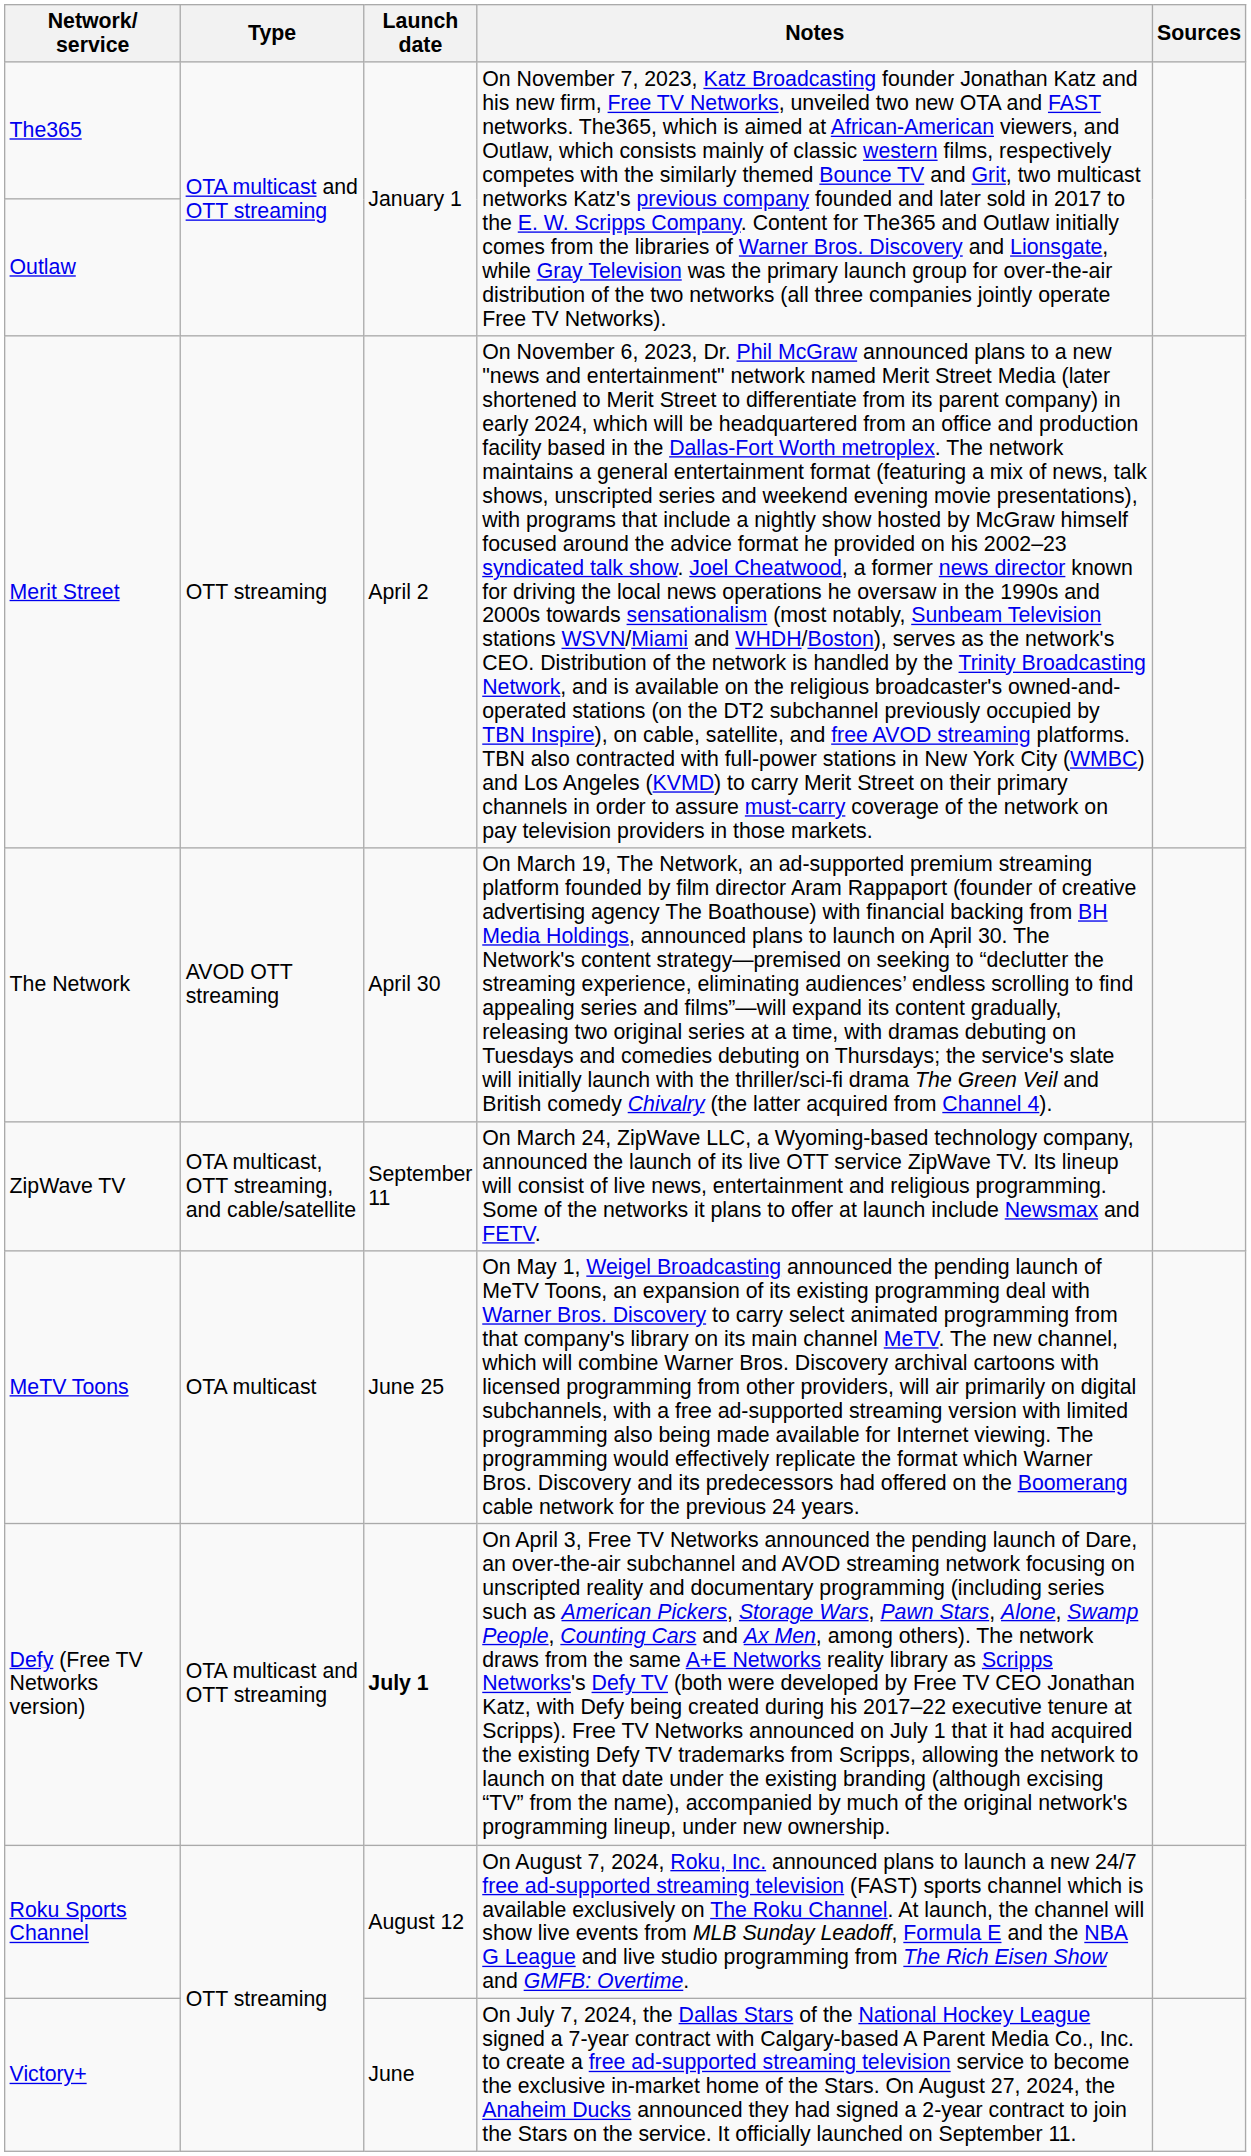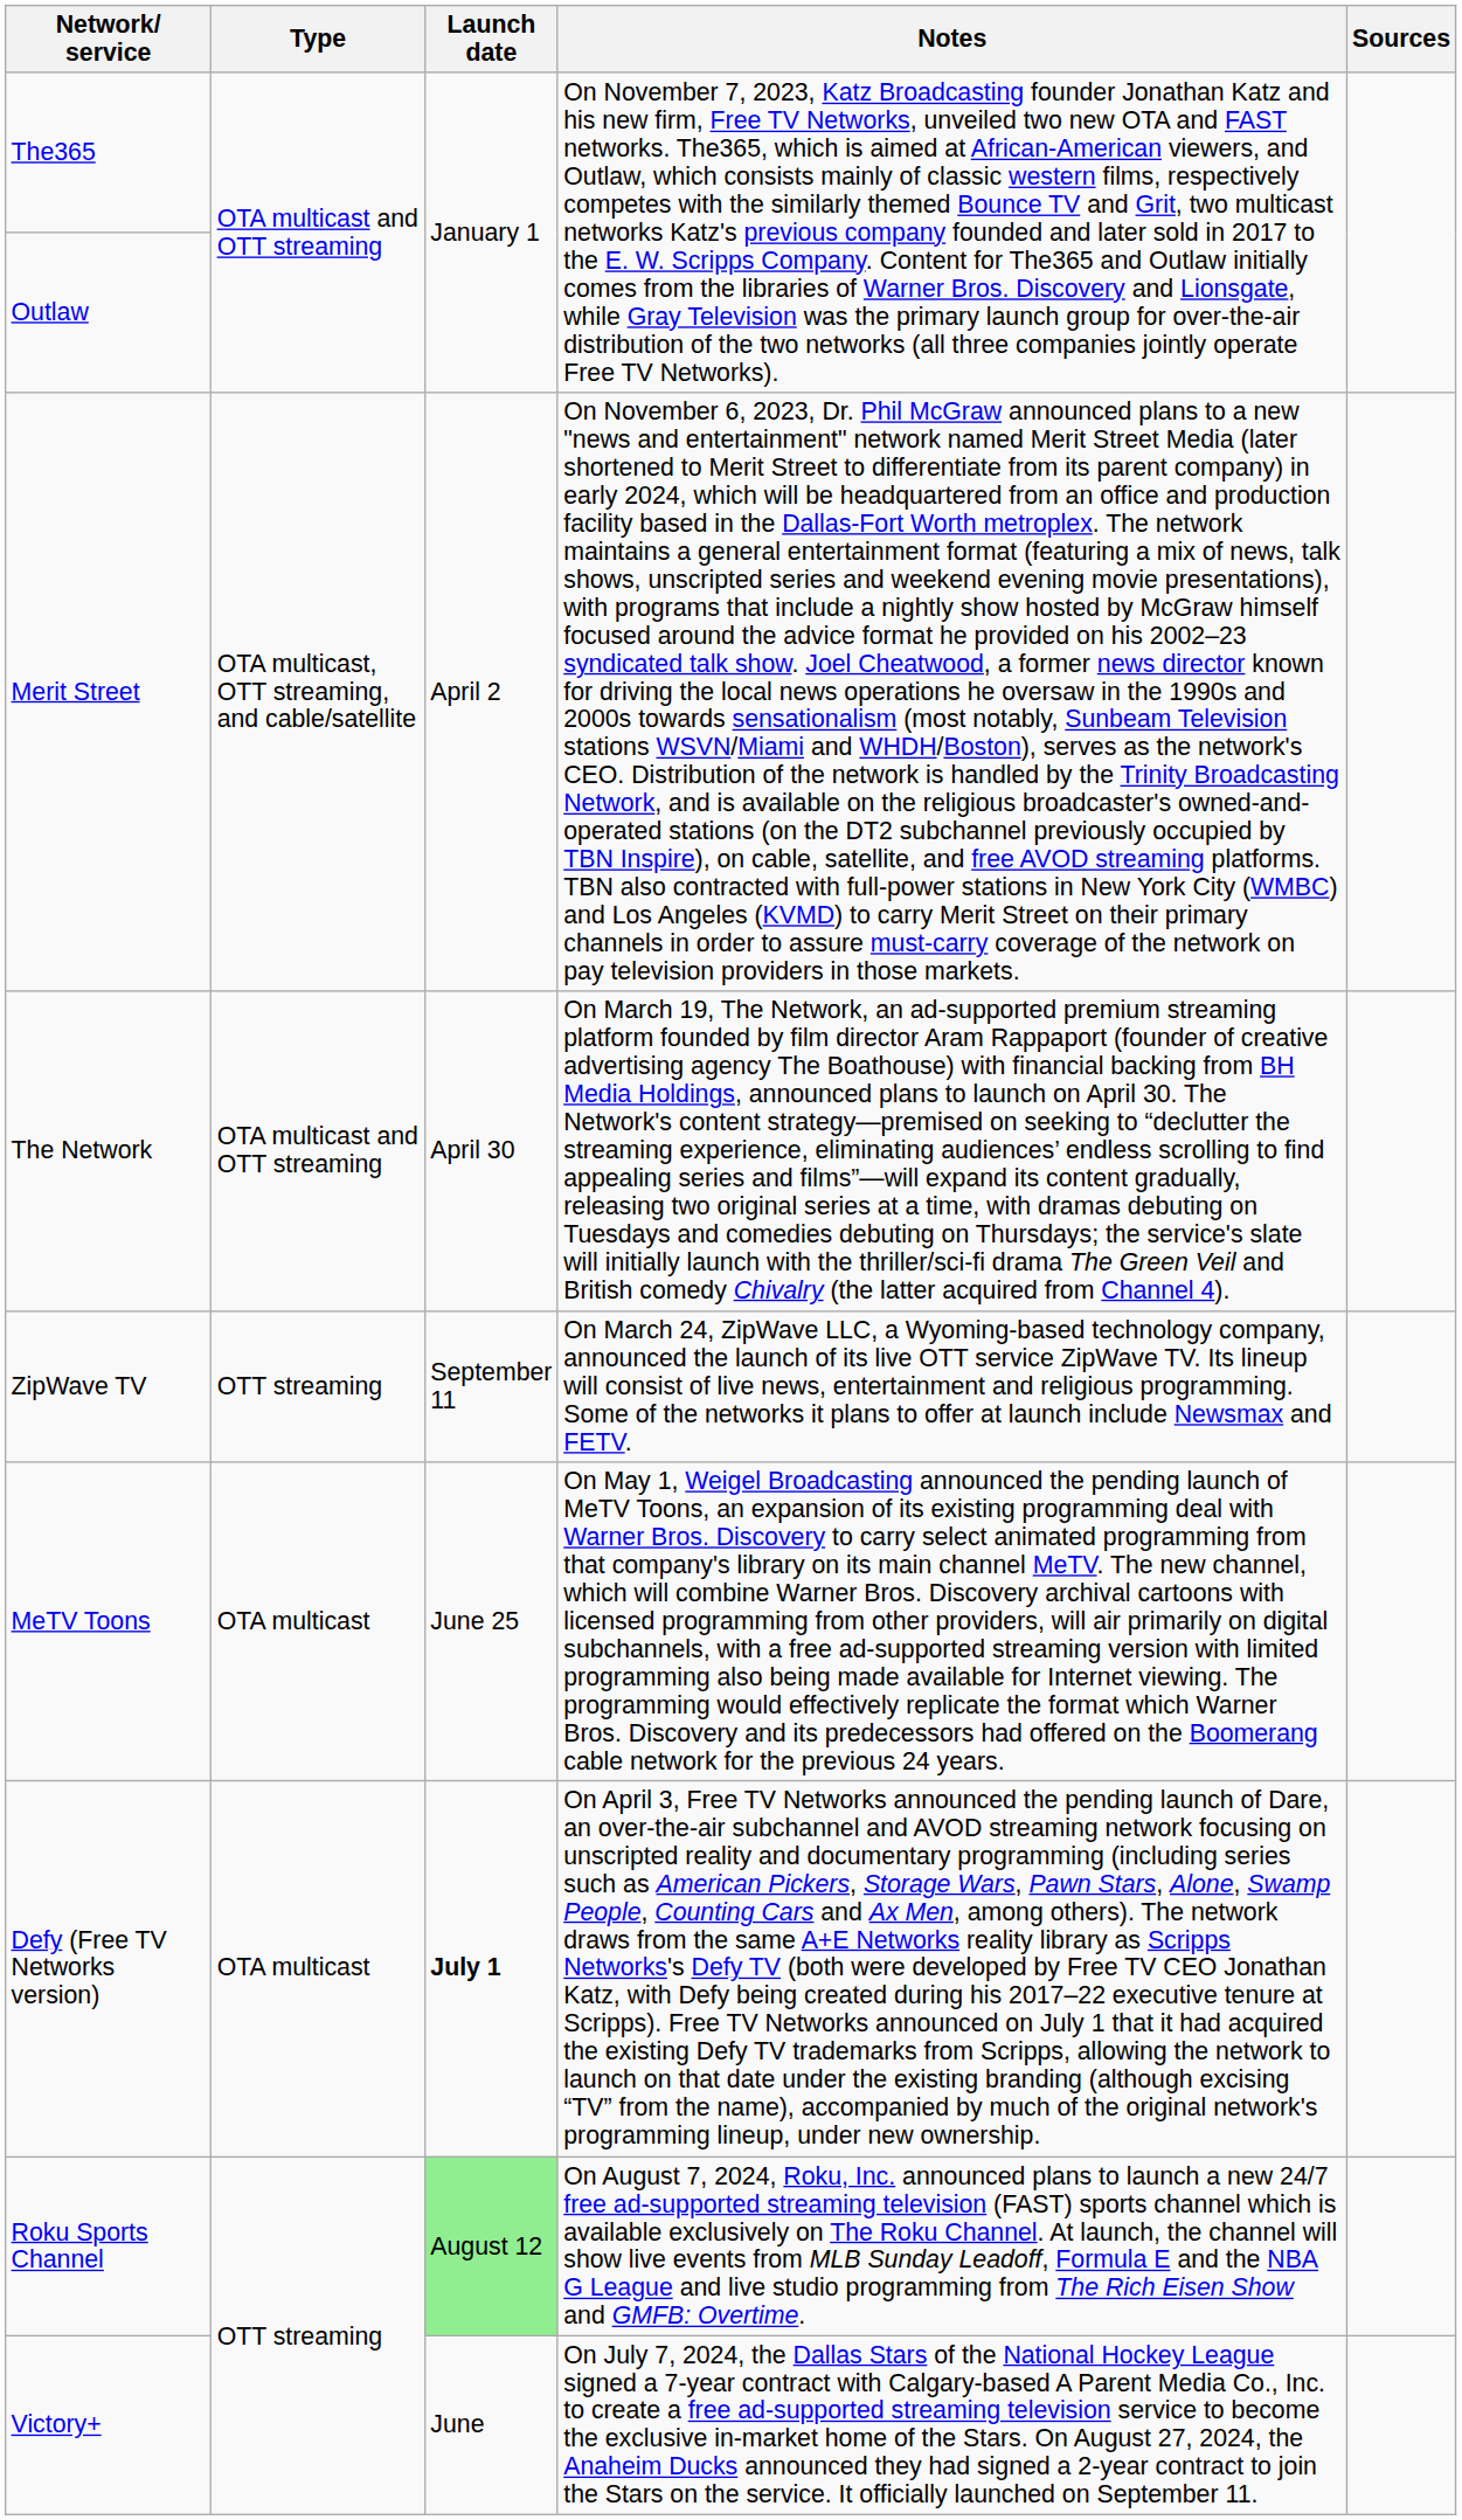Merit Street | Type: OTT streaming -> OTA multicast, OTT streaming, and cable/satellite
The Network | Type: AVOD OTT streaming -> OTA multicast and OTT streaming
ZipWave TV | Type: OTA multicast, OTT streaming, and cable/satellite -> OTT streaming
Defy (Free TV Networks version) | Type: OTA multicast and OTT streaming -> OTA multicast
Roku Sports Channel | Launch date: no background -> lightgreen background
